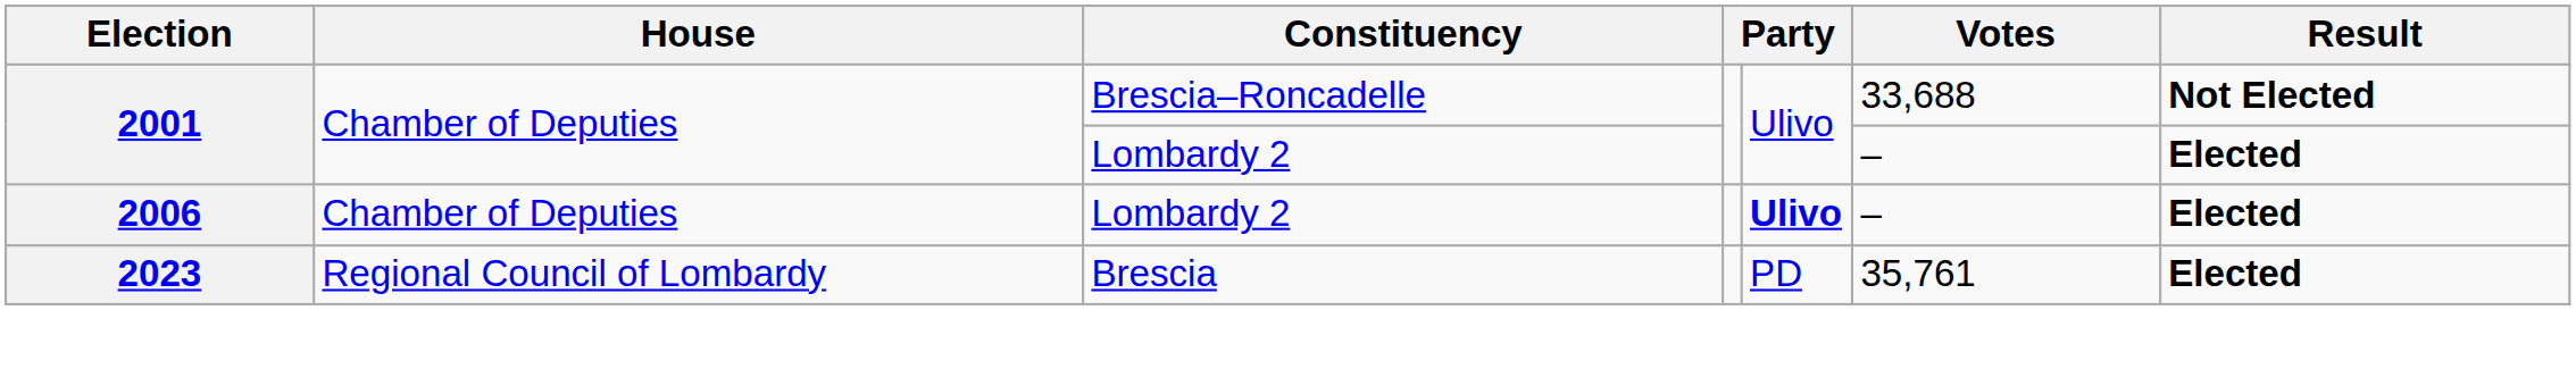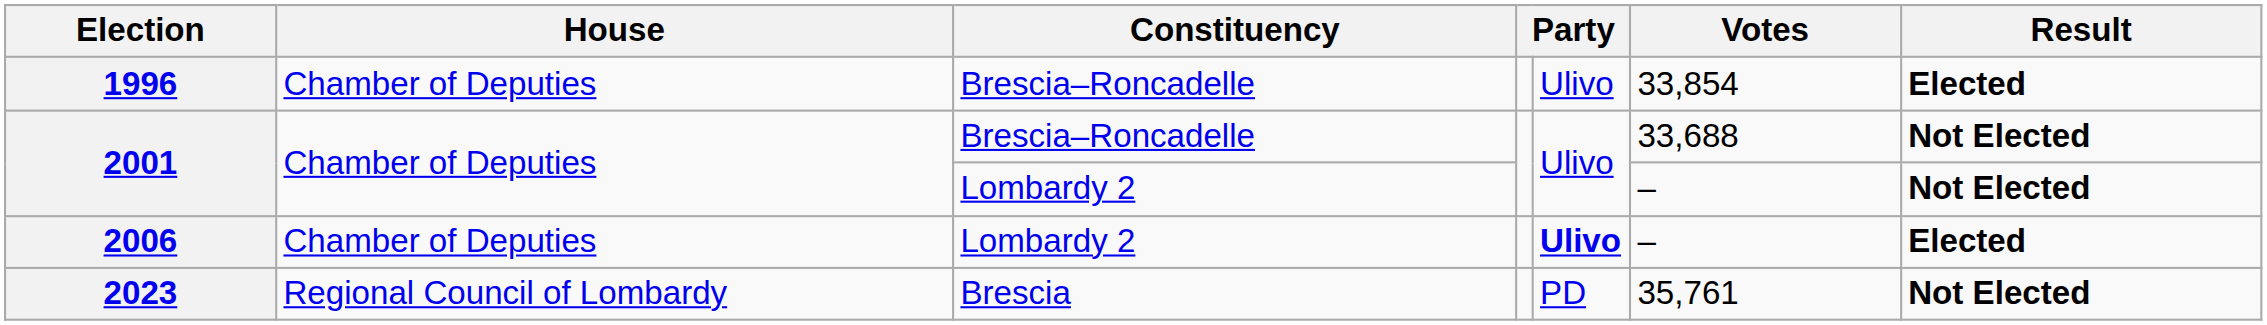+ row: 1996 | Chamber of Deputies | Brescia–Roncadelle | Ulivo | 33,854 | Elected
2001 / Lombardy 2 | Result: Elected -> Not Elected
2023 | Result: Elected -> Not Elected
